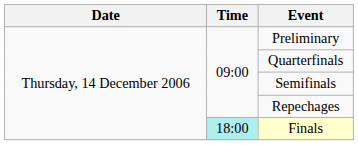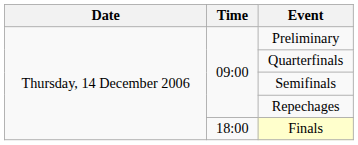Finals | Time: paleturquoise background -> no background
